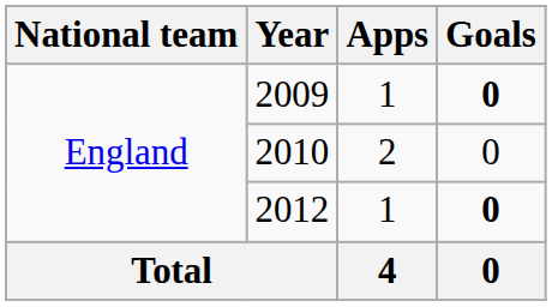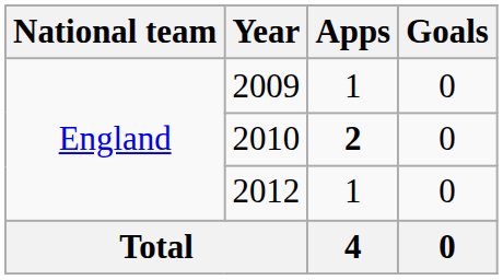2009 | Goals: bold -> normal
2010 | Apps: normal -> bold
2012 | Goals: bold -> normal
